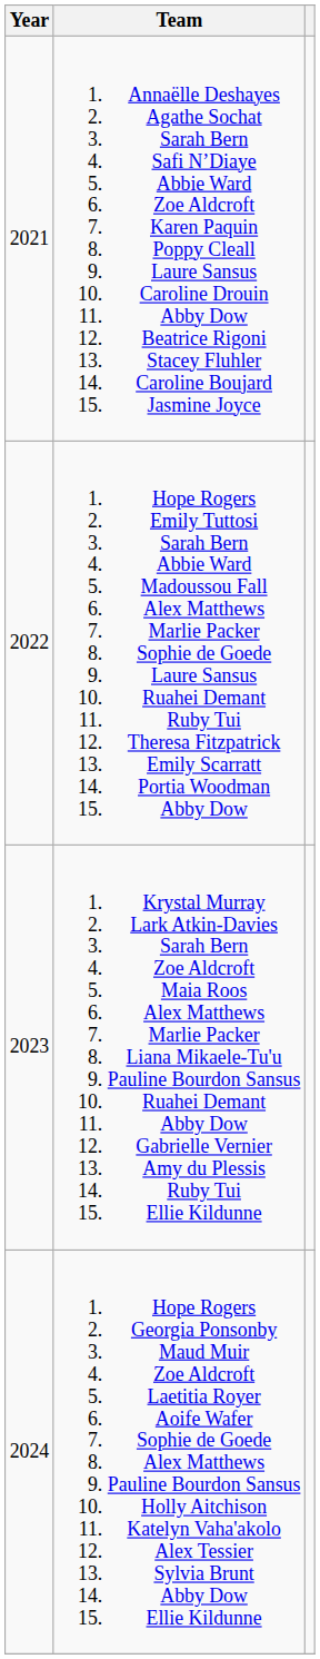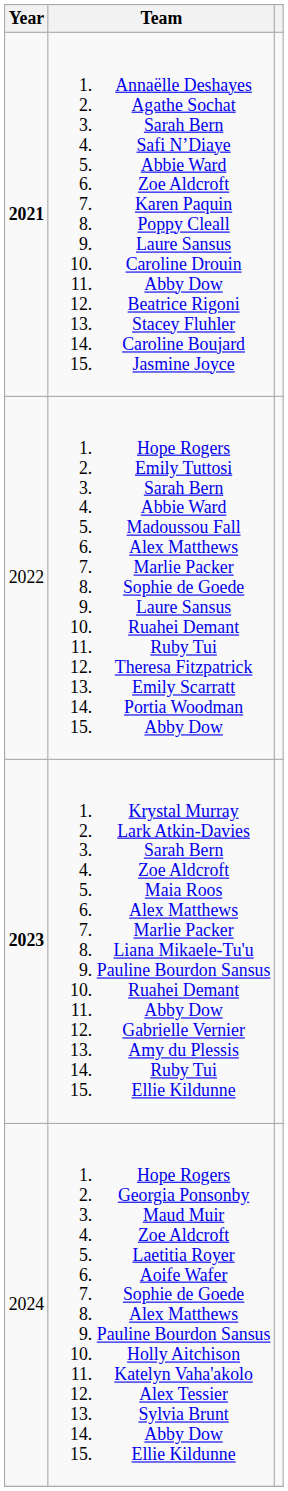row 2 | Year: normal -> bold
row 4 | Year: normal -> bold
